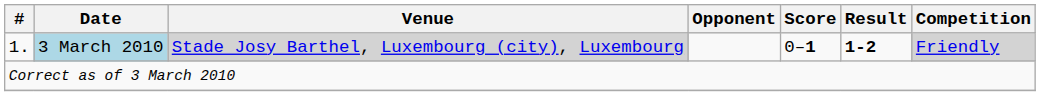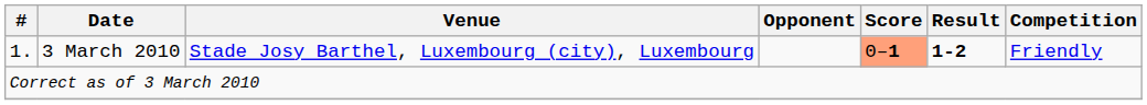1. | Date: lightblue background -> no background
1. | Venue: lightgrey background -> no background
1. | Score: no background -> lightsalmon background
1. | Competition: lightgrey background -> no background
